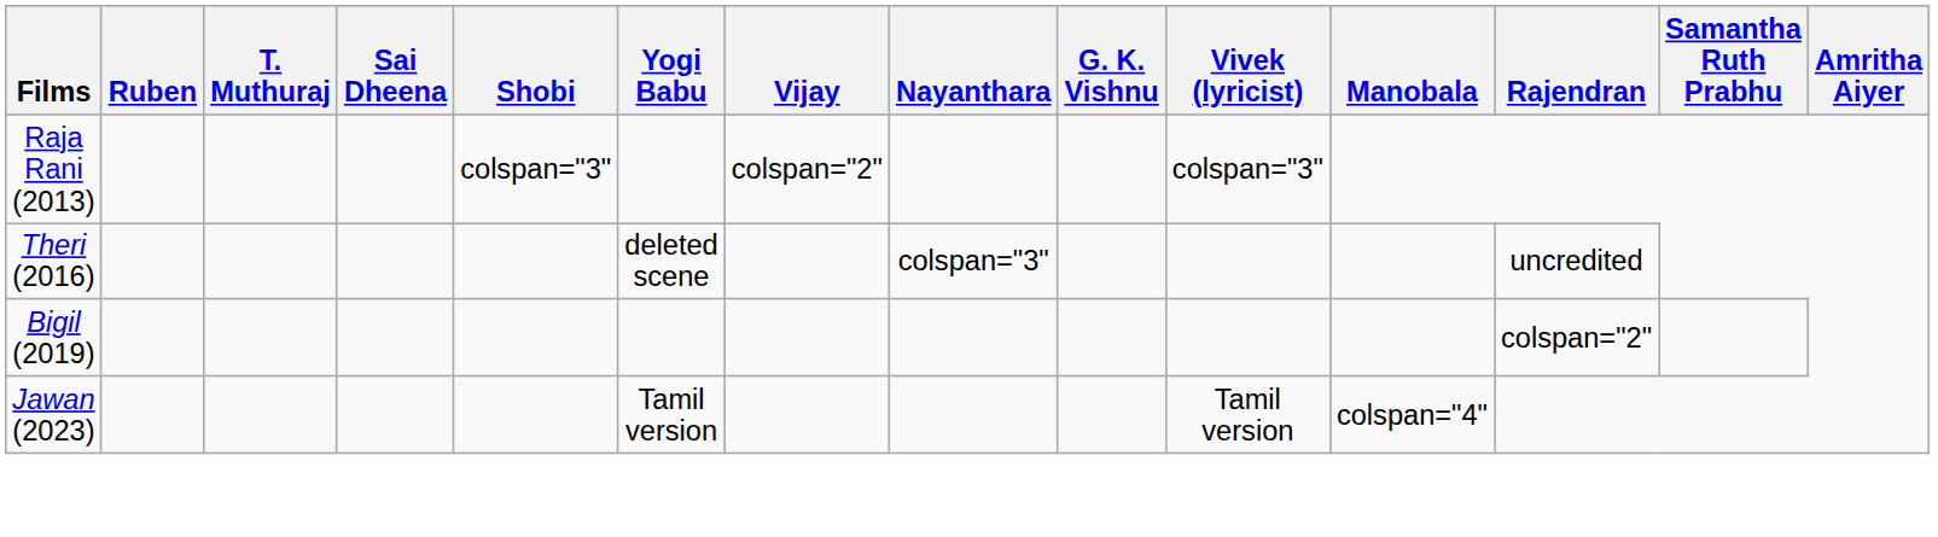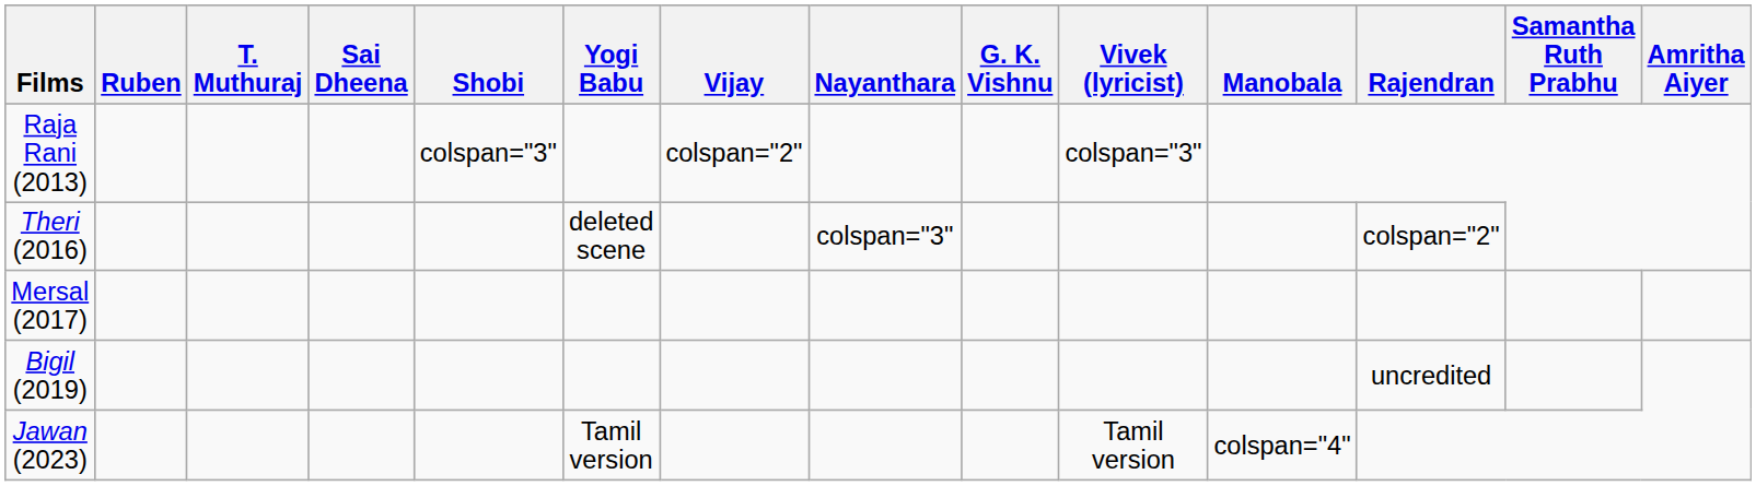Theri (2016) | Rajendran: uncredited -> colspan="2"
+ row: Mersal (2017)
Bigil (2019) | Rajendran: colspan="2" -> uncredited
